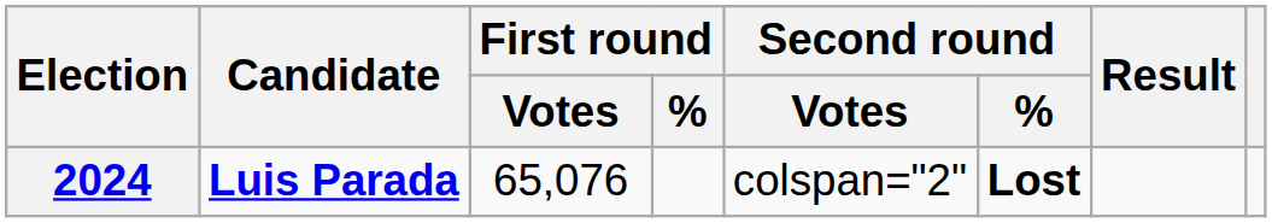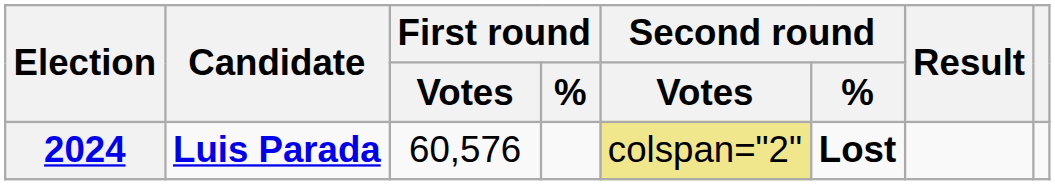2024 | First round / Votes: 65,076 -> 60,576
2024 | Second round / Votes: no background -> khaki background
